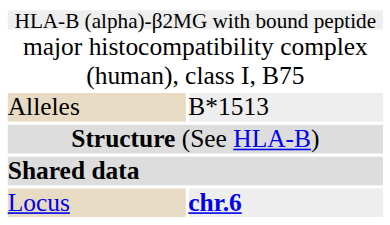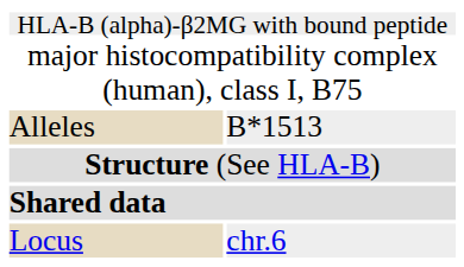Locus | column 2: bold -> normal
